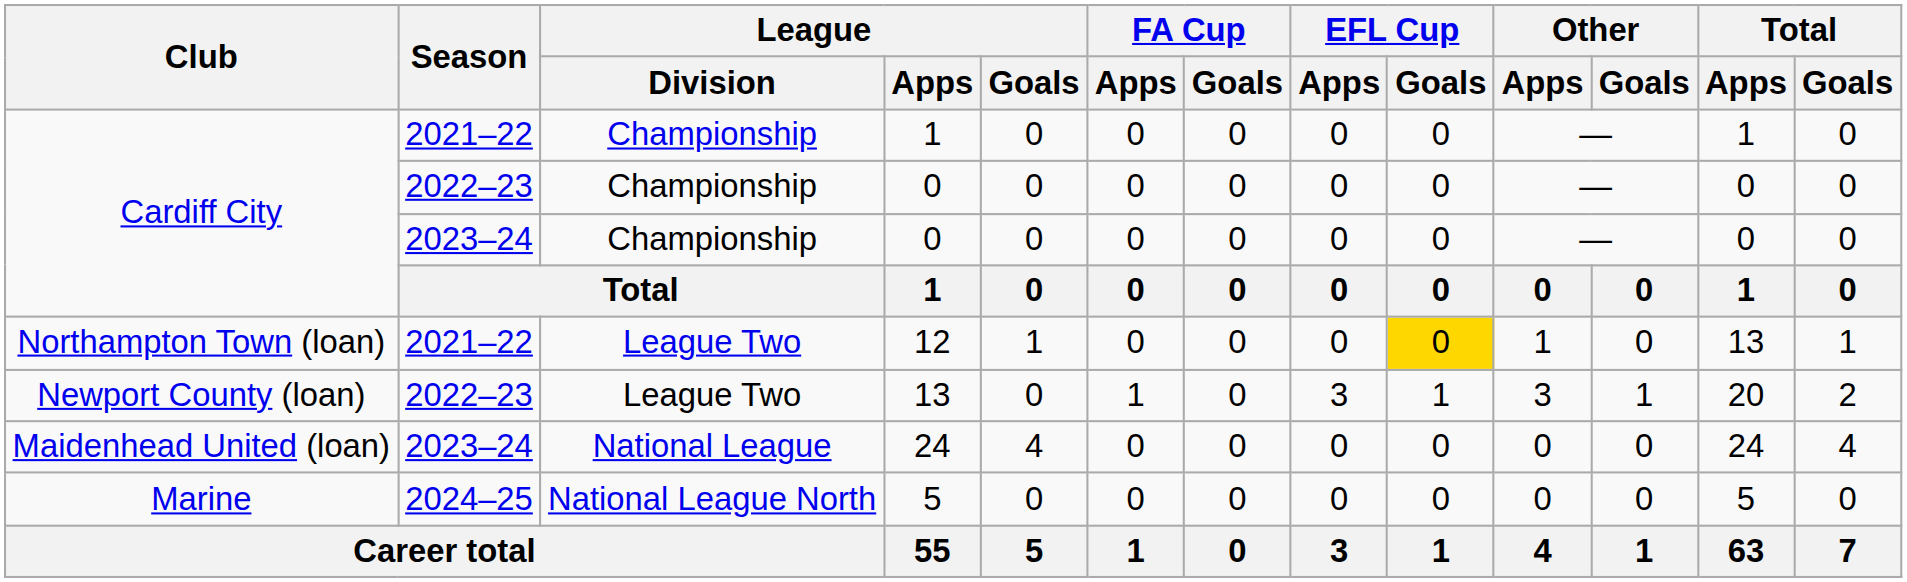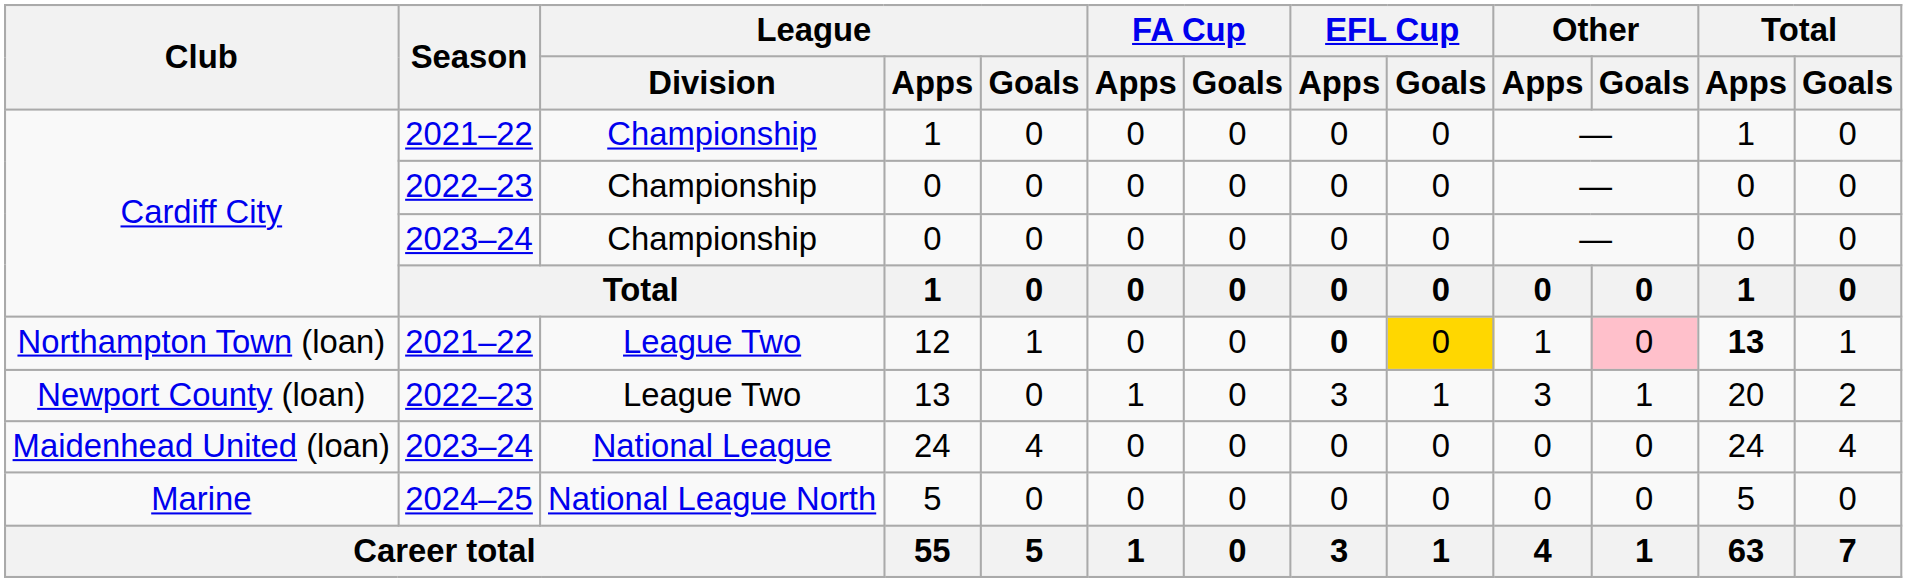12 | EFL Cup / Apps: normal -> bold
12 | Other / Goals: no background -> pink background
12 | Total / Apps: normal -> bold
